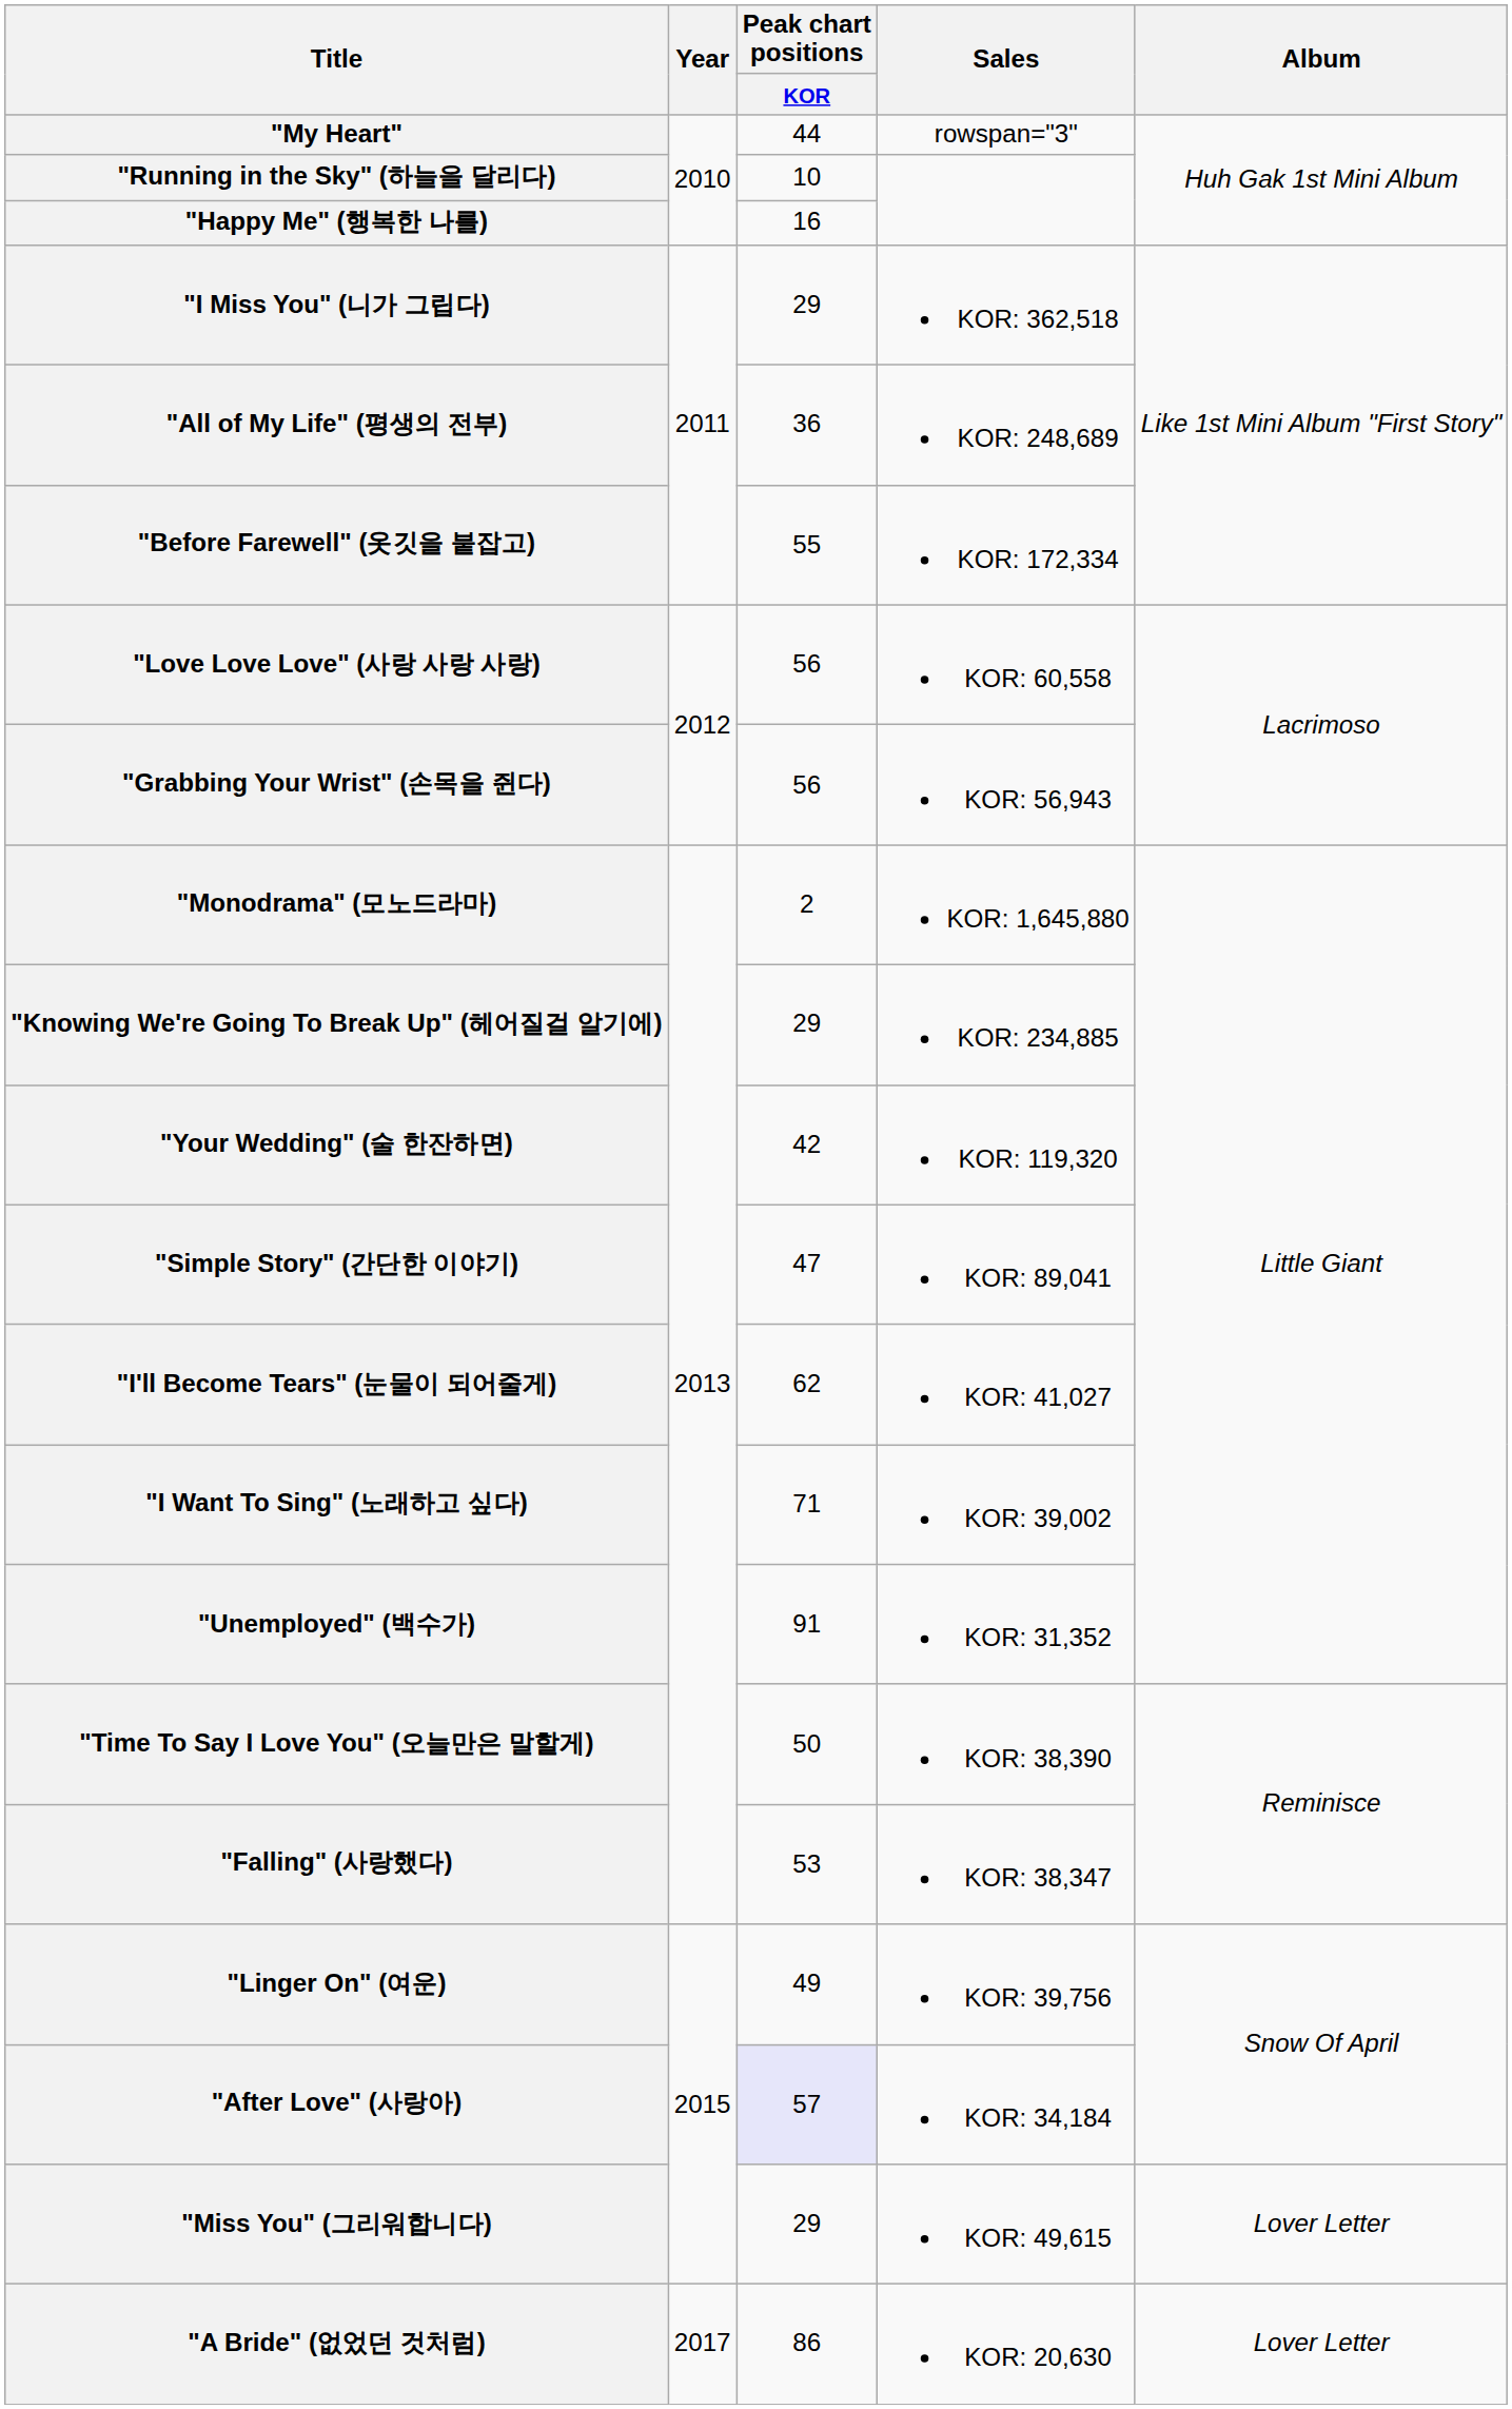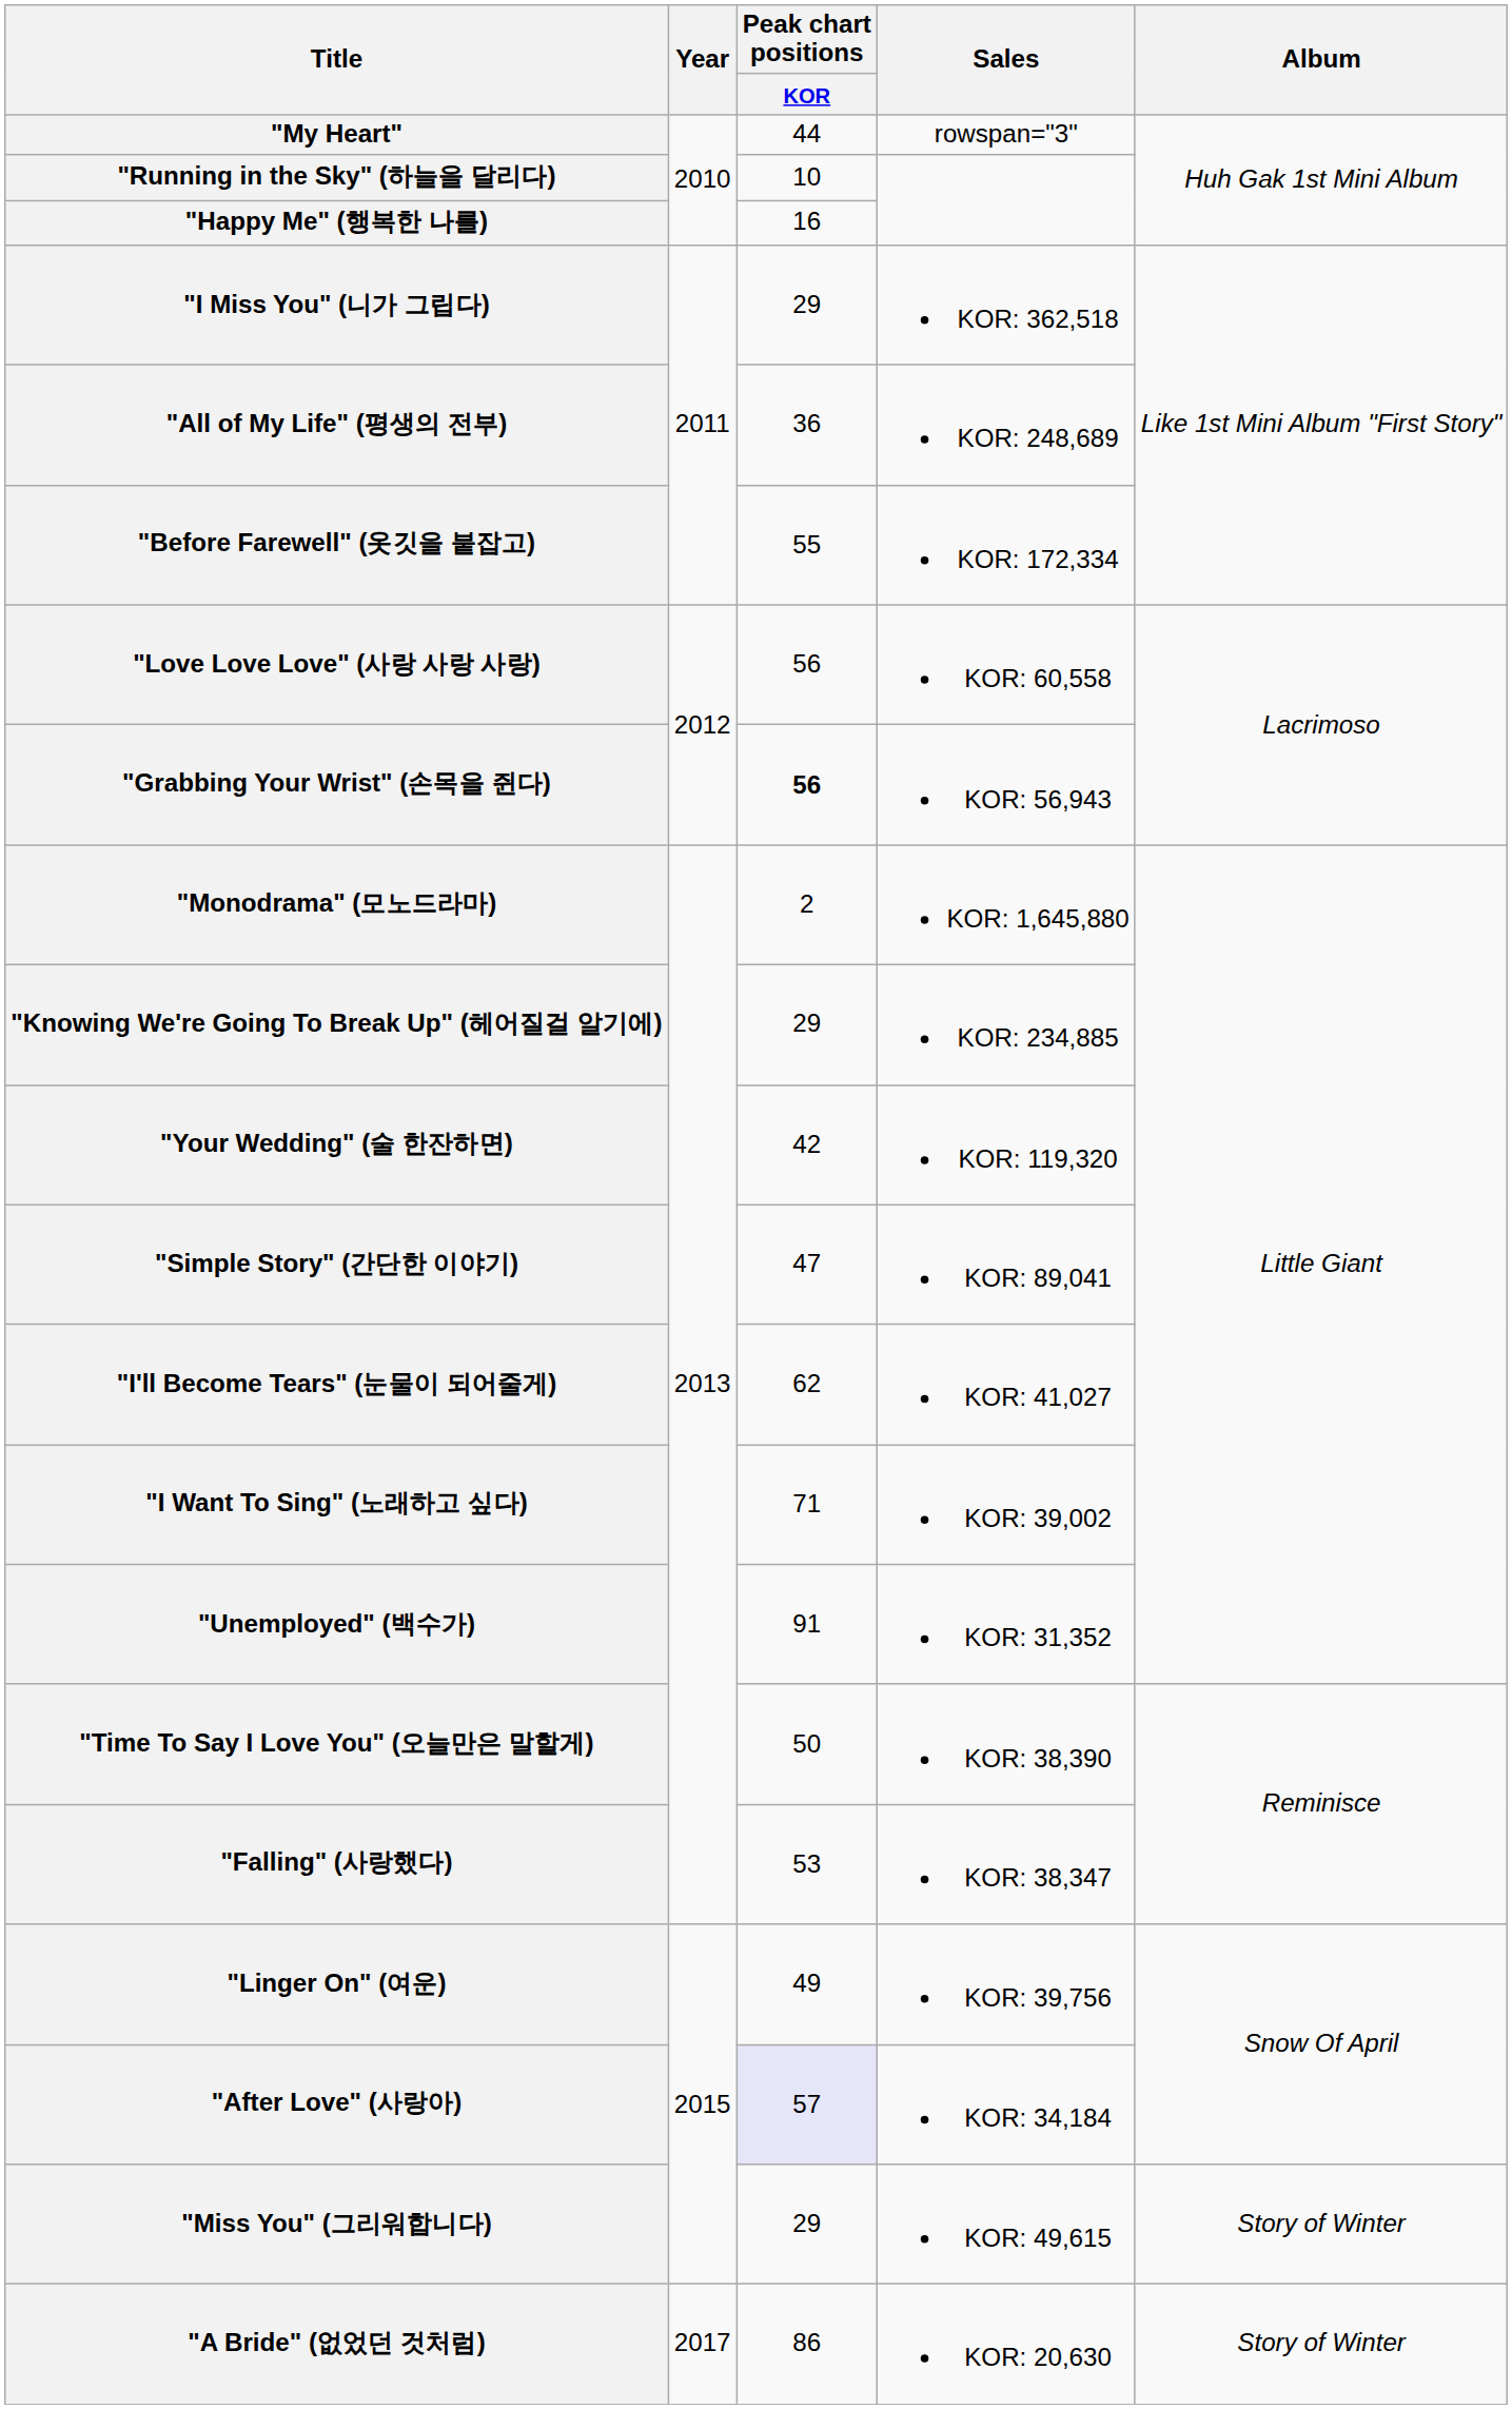"Grabbing Your Wrist" (손목을 쥔다) | Peak chart positions / KOR: normal -> bold
"Miss You" (그리워합니다) | Album: Lover Letter -> Story of Winter
"A Bride" (없었던 것처럼) | Album: Lover Letter -> Story of Winter
